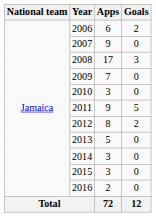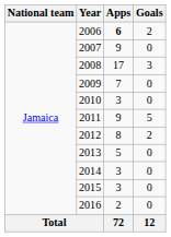2006 | Apps: normal -> bold
